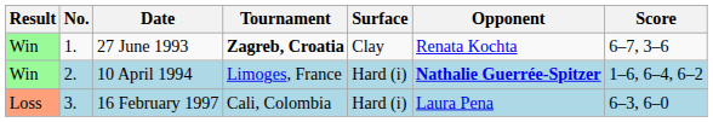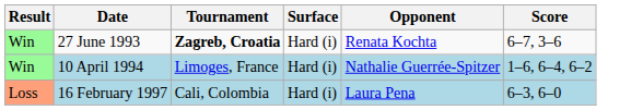- column: No. | 1. | 2. | 3.
27 June 1993 | Surface: Clay -> Hard (i)
10 April 1994 | Opponent: bold -> normal
